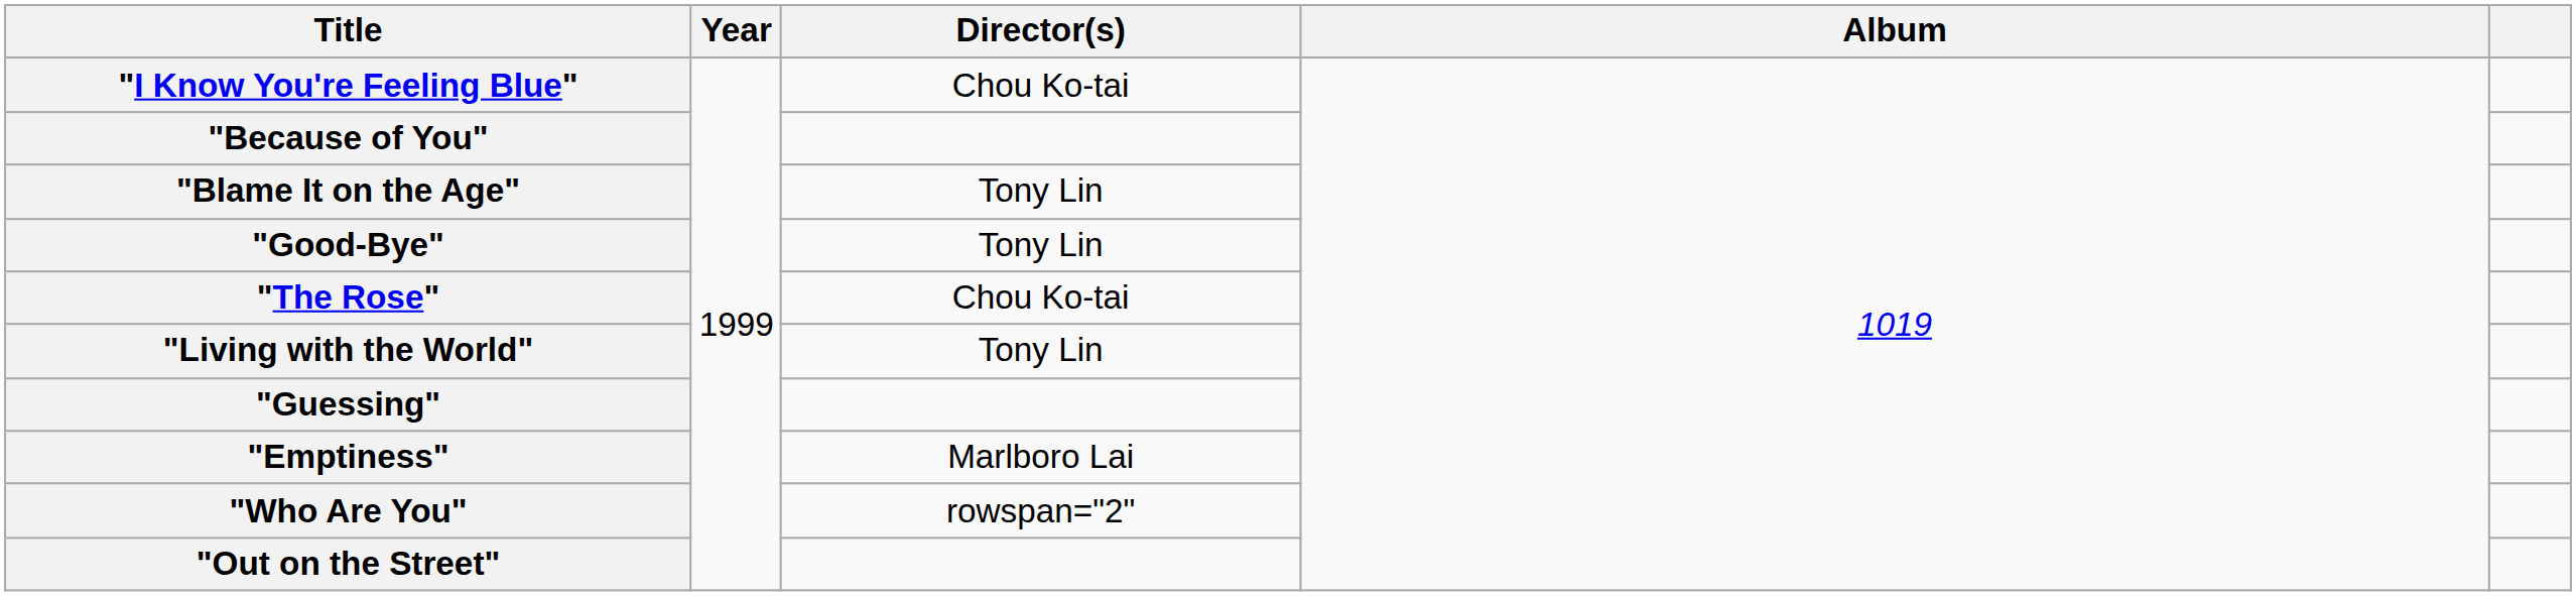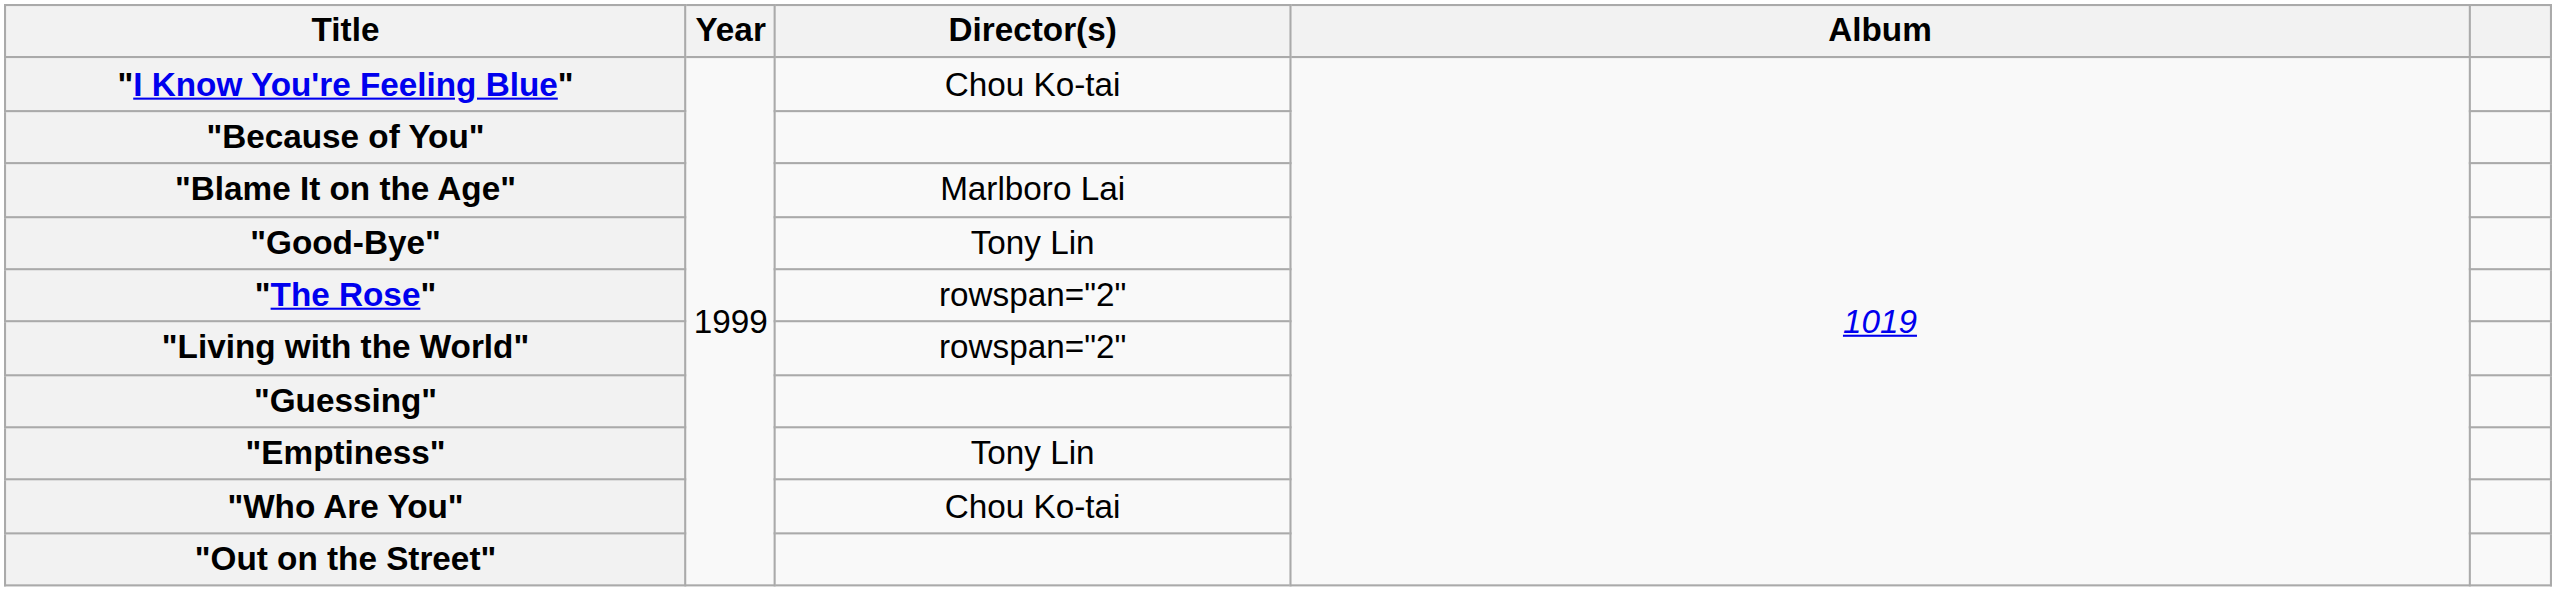"Blame It on the Age" | Director(s): Tony Lin -> Marlboro Lai
"The Rose" | Director(s): Chou Ko-tai -> rowspan="2"
"Living with the World" | Director(s): Tony Lin -> rowspan="2"
"Emptiness" | Director(s): Marlboro Lai -> Tony Lin
"Who Are You" | Director(s): rowspan="2" -> Chou Ko-tai
